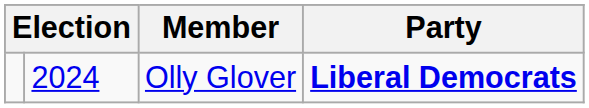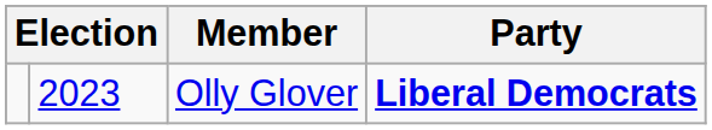Olly Glover | column 2: 2024 -> 2023
